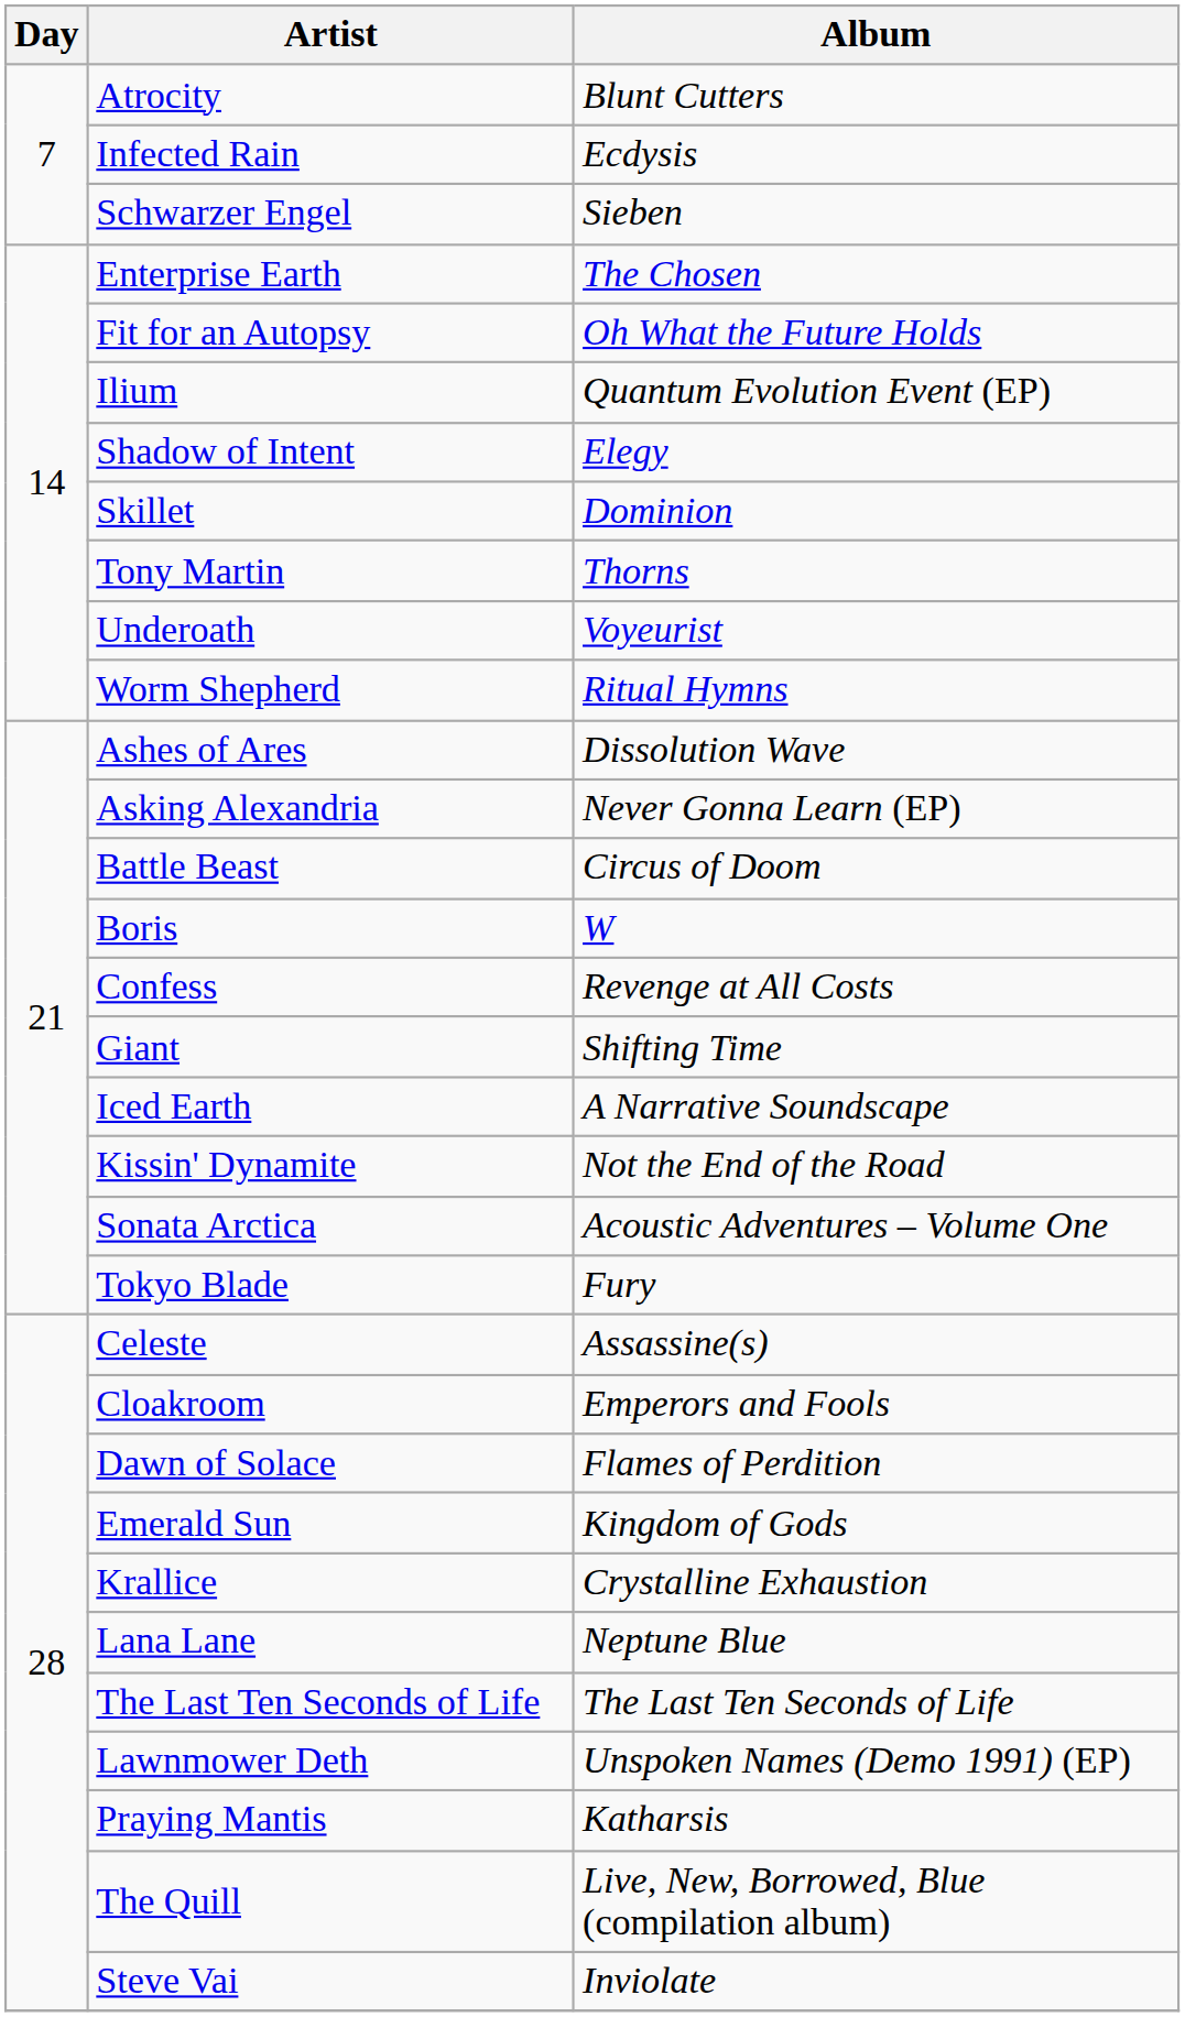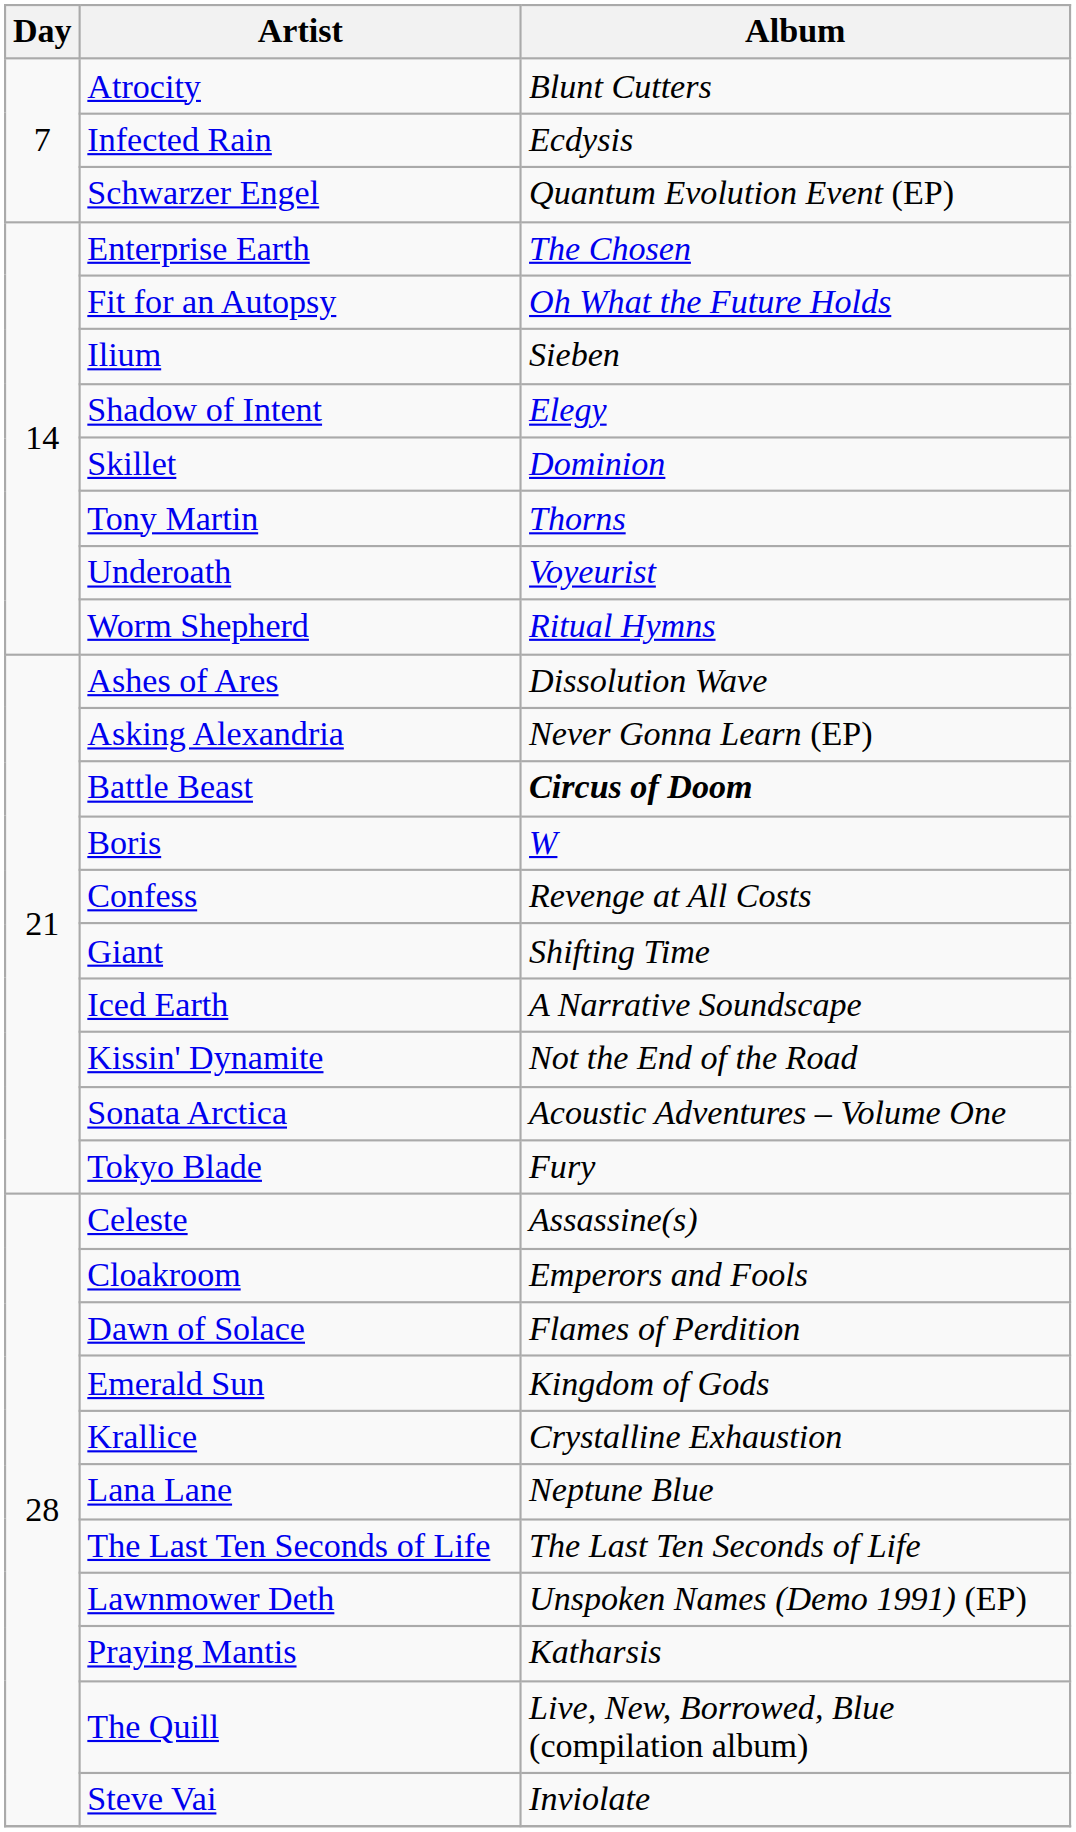Schwarzer Engel | Album: Sieben -> Quantum Evolution Event (EP)
Ilium | Album: Quantum Evolution Event (EP) -> Sieben
Battle Beast | Album: normal -> bold
